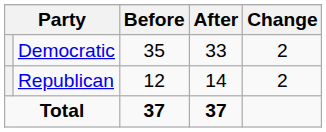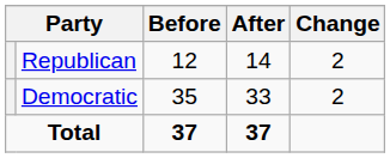rows swapped: Democratic <-> Republican
